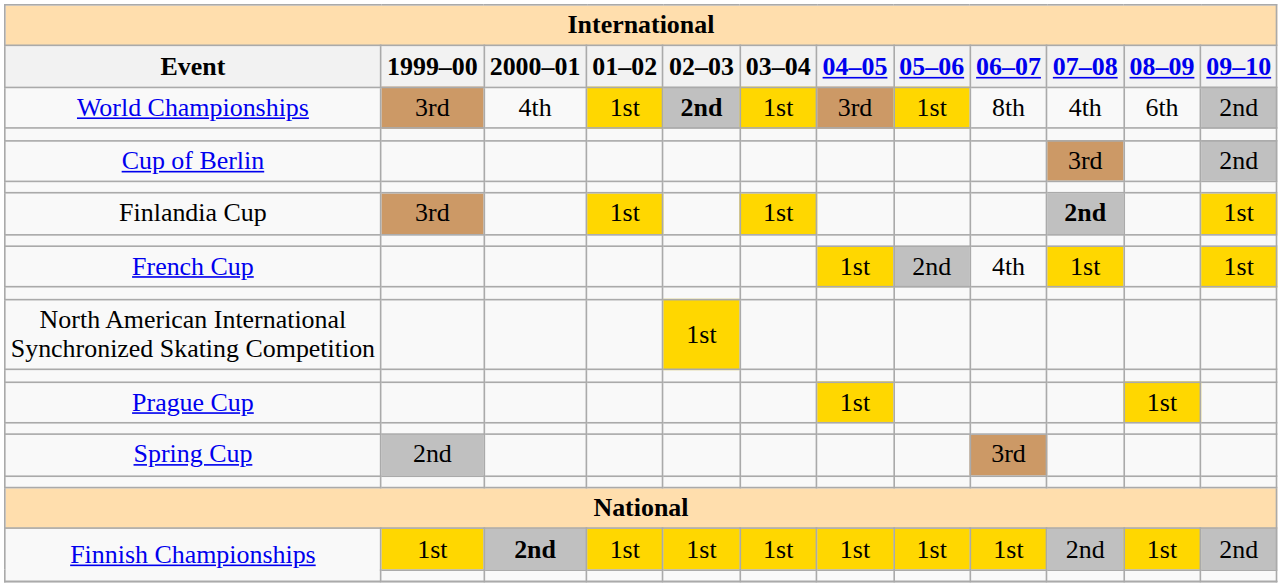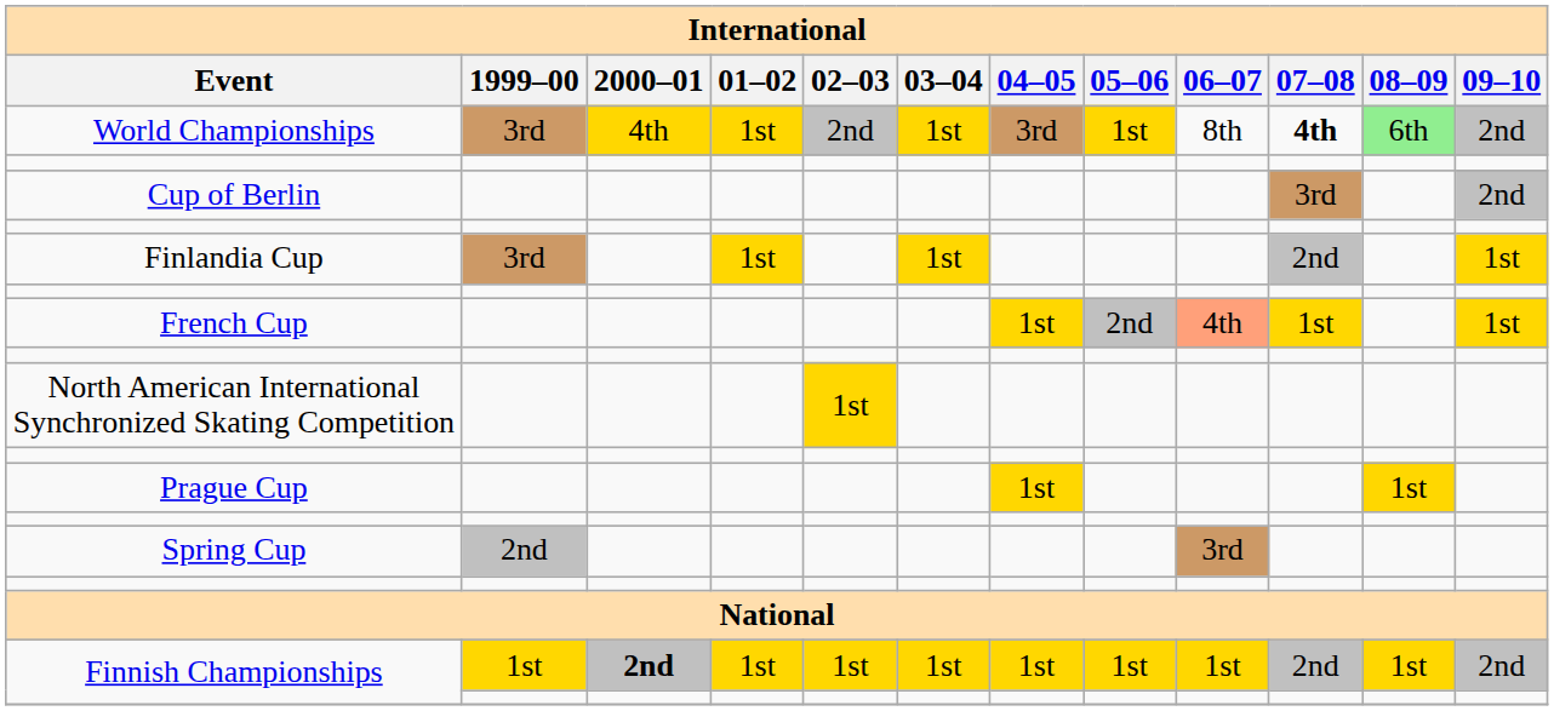World Championships | 2000–01: no background -> gold background
World Championships | 02–03: bold -> normal
World Championships | 07–08: normal -> bold
World Championships | 08–09: no background -> lightgreen background
Finlandia Cup | 07–08: bold -> normal
French Cup | 06–07: no background -> lightsalmon background
